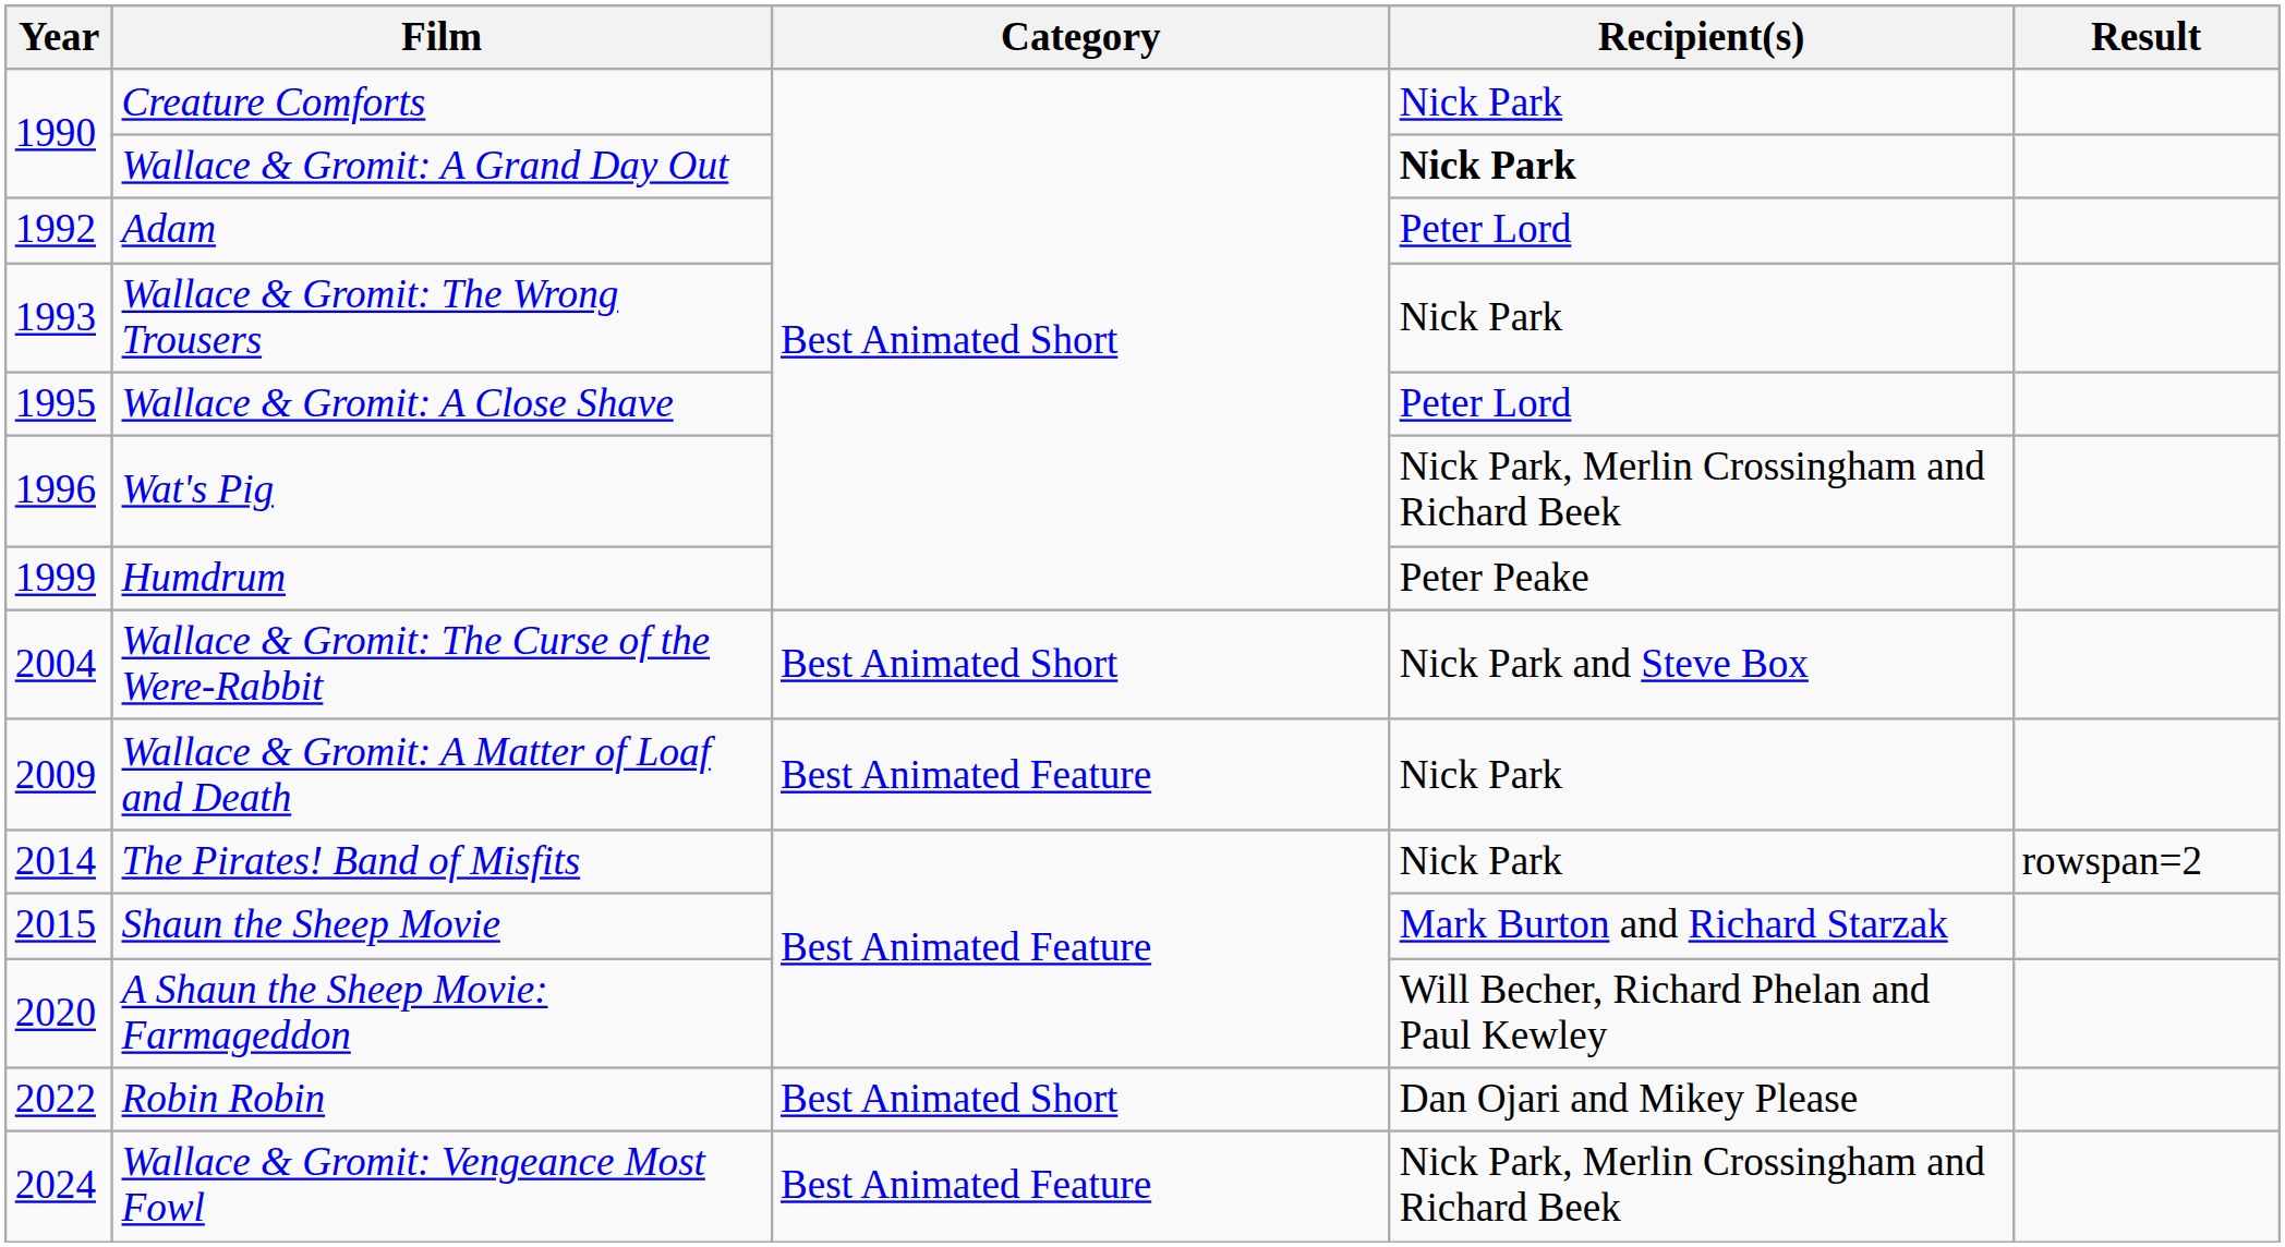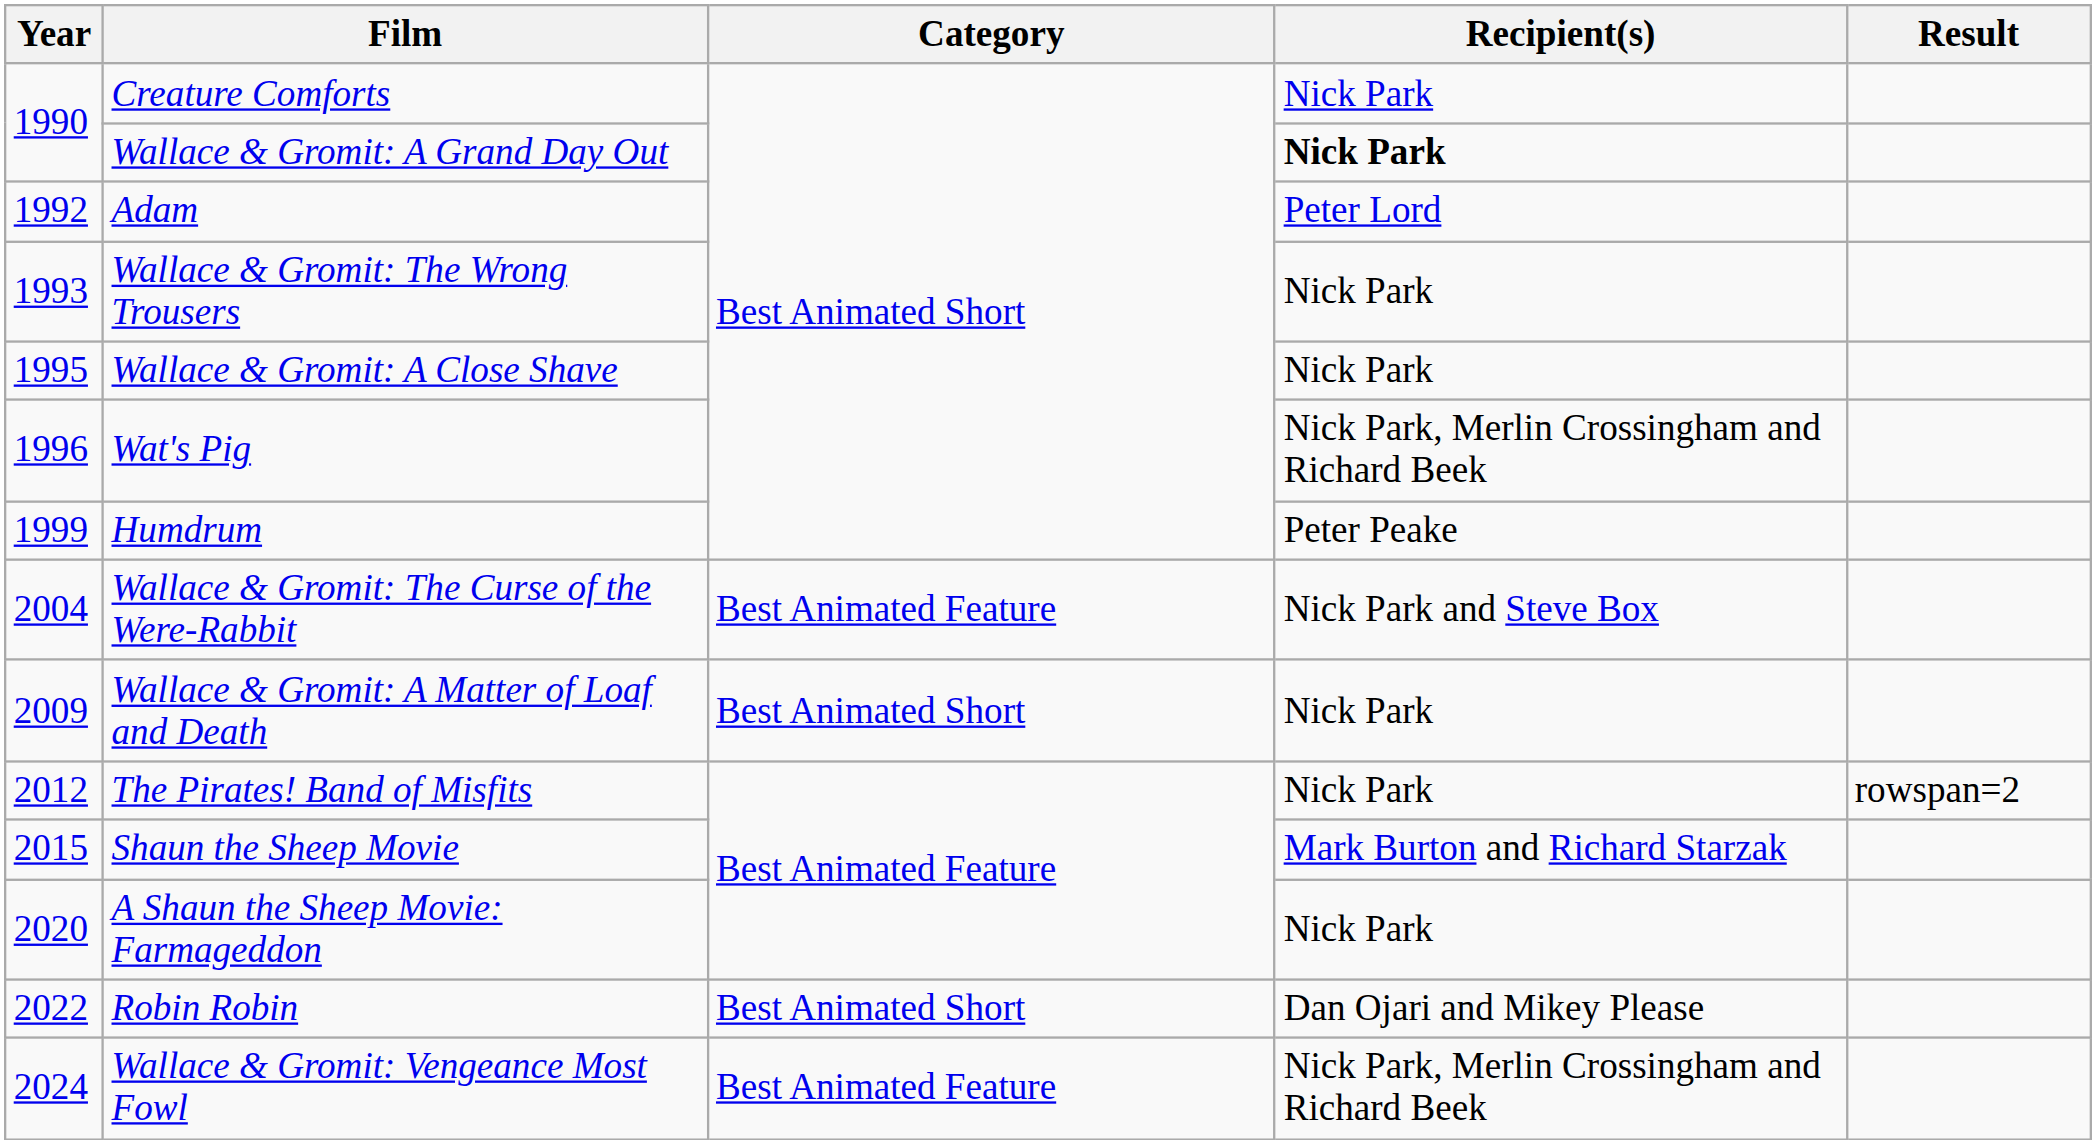Wallace & Gromit: A Close Shave | Recipient(s): Peter Lord -> Nick Park
Wallace & Gromit: The Curse of the Were-Rabbit | Category: Best Animated Short -> Best Animated Feature
Wallace & Gromit: A Matter of Loaf and Death | Category: Best Animated Feature -> Best Animated Short
The Pirates! Band of Misfits | Year: 2014 -> 2012
A Shaun the Sheep Movie: Farmageddon | Recipient(s): Will Becher, Richard Phelan and Paul Kewley -> Nick Park
